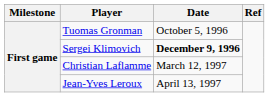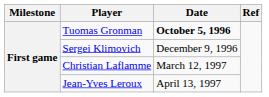Tuomas Gronman | Date: normal -> bold
Sergei Klimovich | Date: bold -> normal
